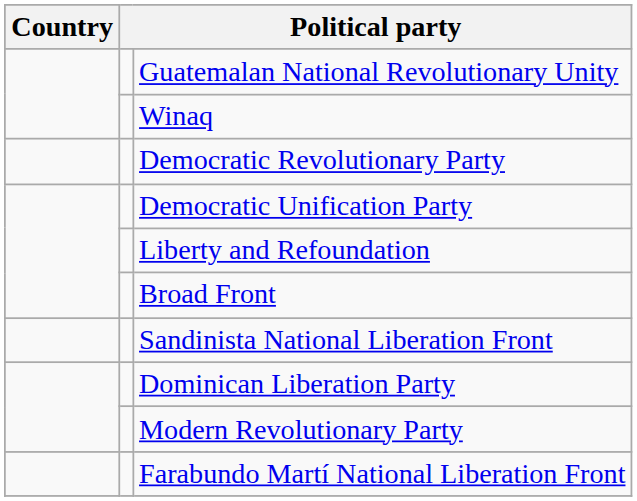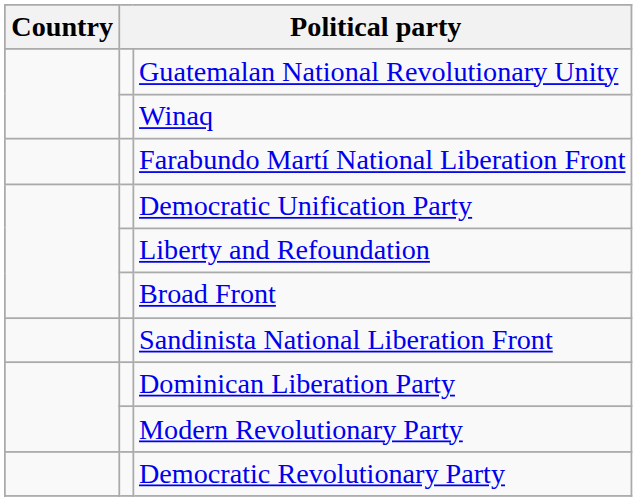rows swapped: Farabundo Martí National Liberation Front <-> Democratic Revolutionary Party
